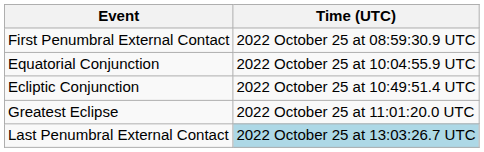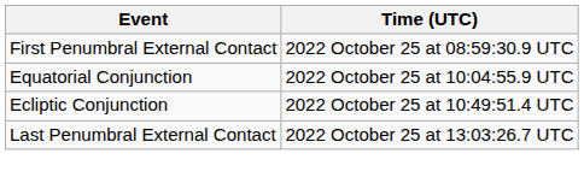- row: Greatest Eclipse | 2022 October 25 at 11:01:20.0 UTC
Last Penumbral External Contact | Time (UTC): lightblue background -> no background
